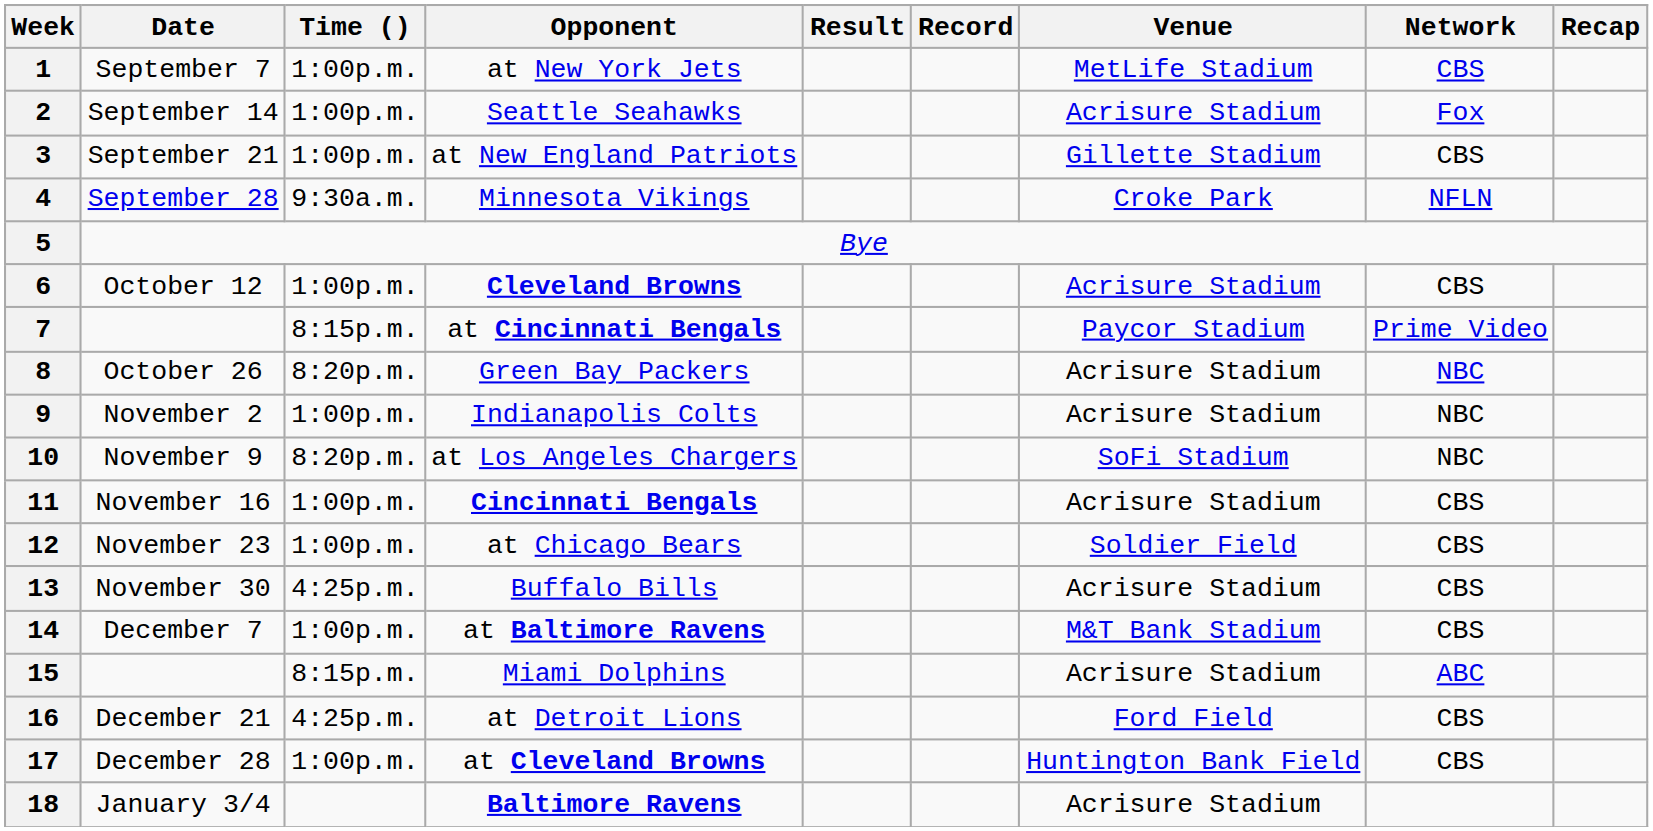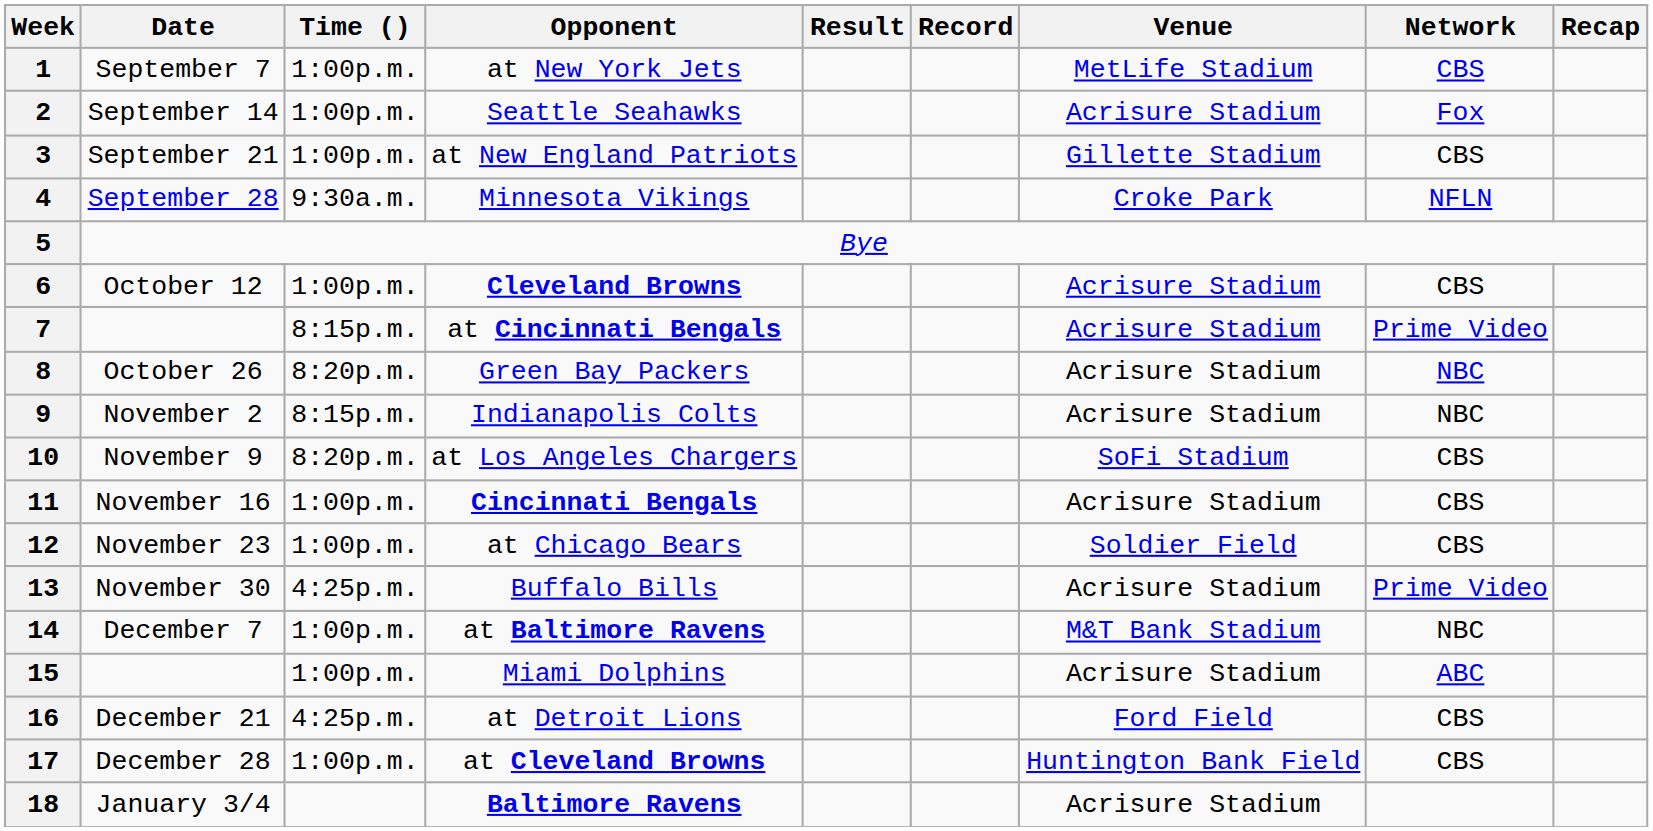7 | Venue: Paycor Stadium -> Acrisure Stadium
9 | Time (): 1:00p.m. -> 8:15p.m.
10 | Network: NBC -> CBS
13 | Network: CBS -> Prime Video
14 | Network: CBS -> NBC
15 | Time (): 8:15p.m. -> 1:00p.m.
